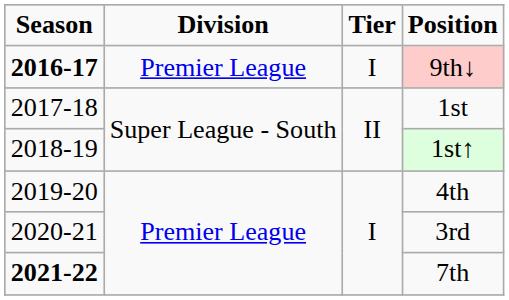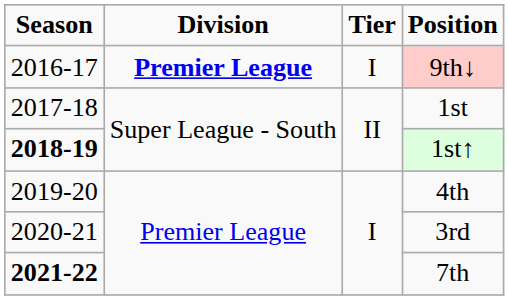9th↓ | Season: bold -> normal
9th↓ | Division: normal -> bold
1st↑ | Season: normal -> bold
